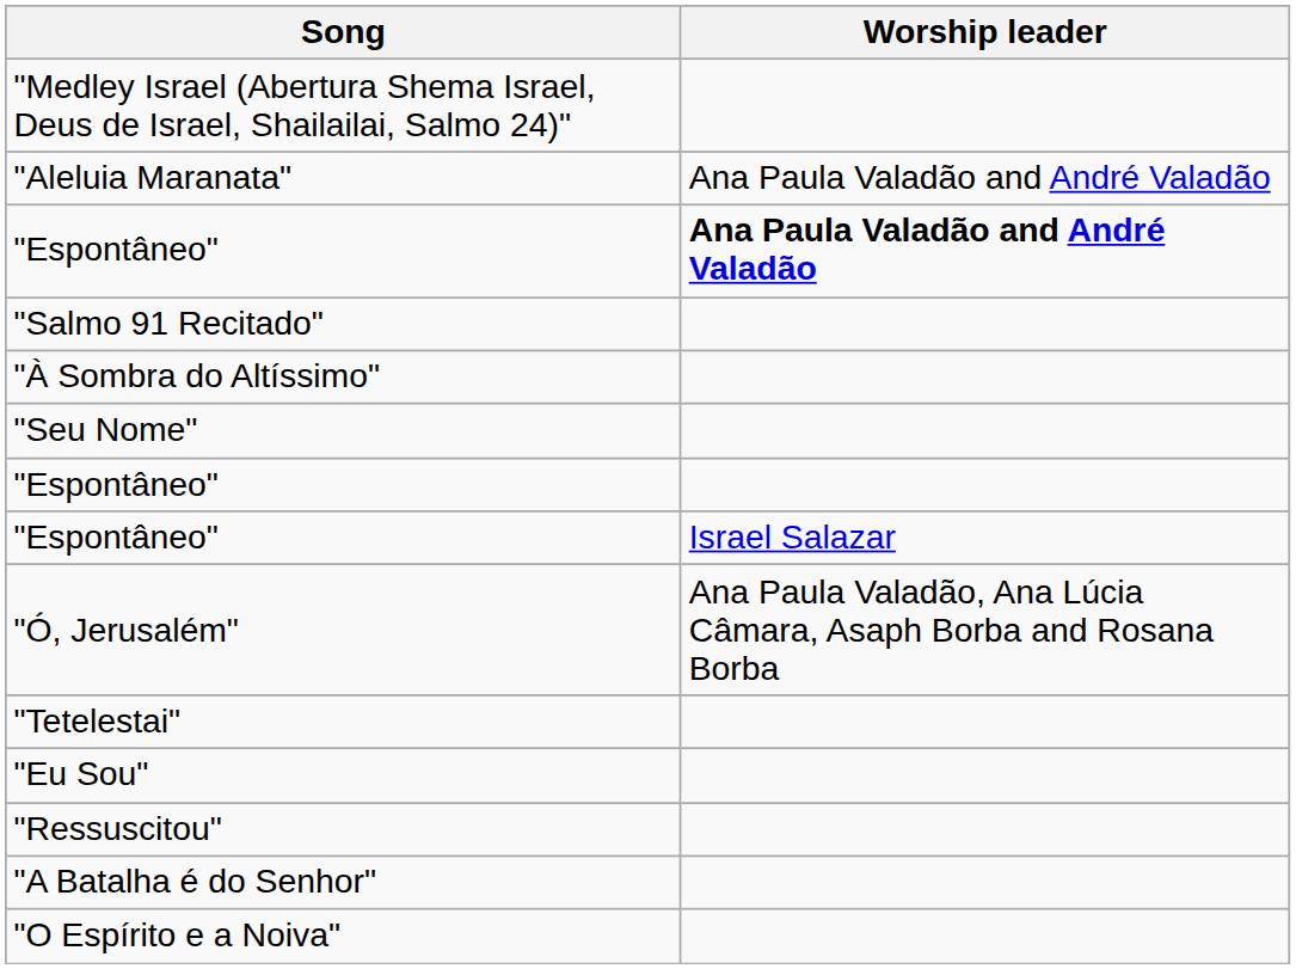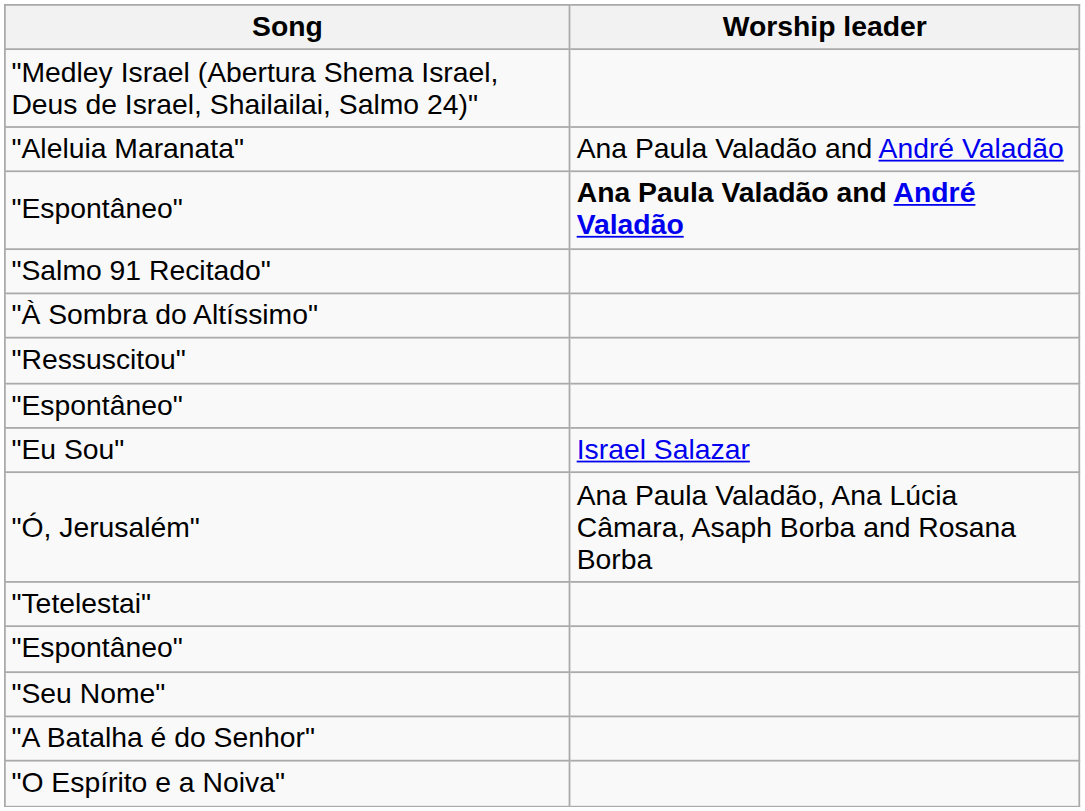row 7 | Song: "Seu Nome" -> "Ressuscitou"
row 9 | Song: "Espontâneo" -> "Eu Sou"
row 12 | Song: "Eu Sou" -> "Espontâneo"
row 13 | Song: "Ressuscitou" -> "Seu Nome"
